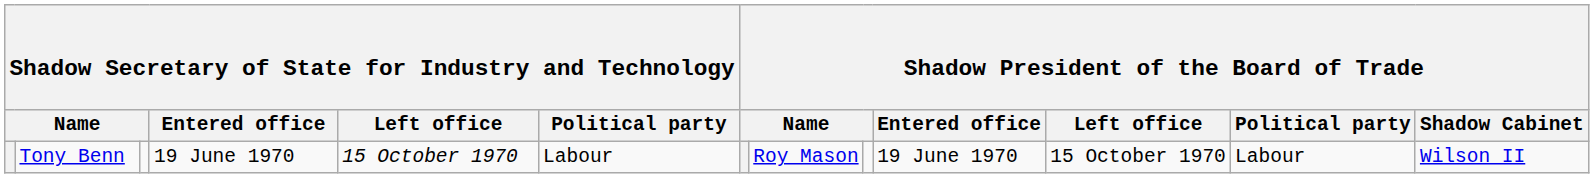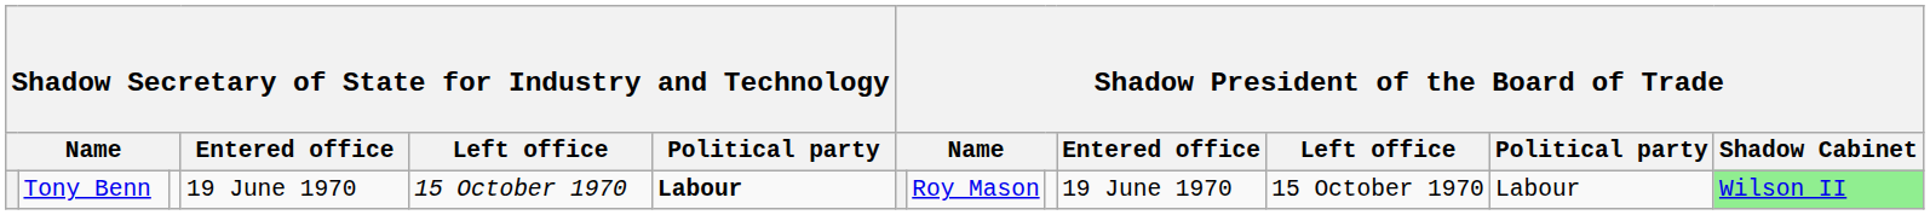Tony Benn | column 6: normal -> bold
Tony Benn | Shadow President of the Board of Trade / Shadow Cabinet: no background -> lightgreen background
